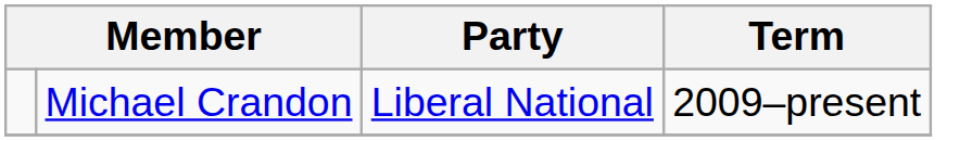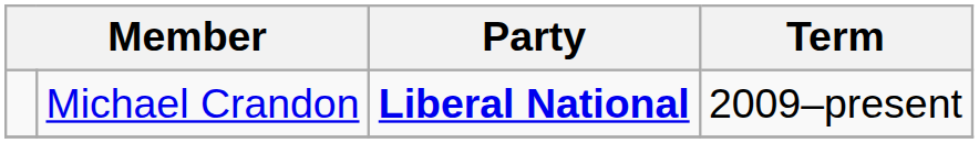Michael Crandon | Party: normal -> bold
